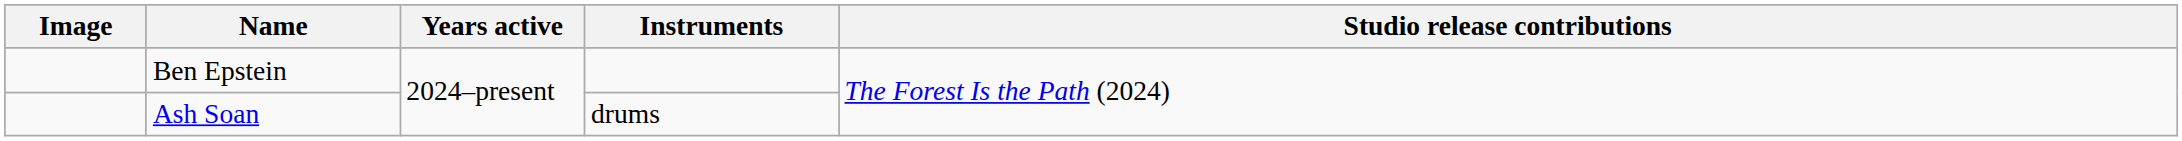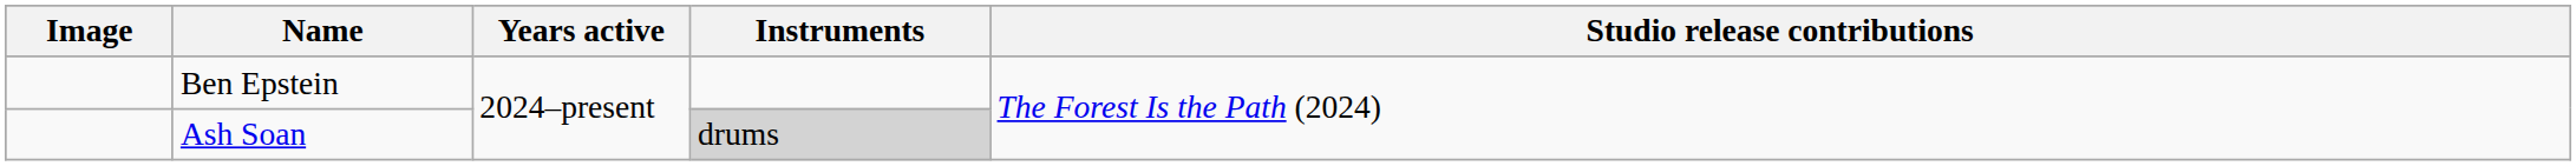Ash Soan | Instruments: no background -> lightgrey background
